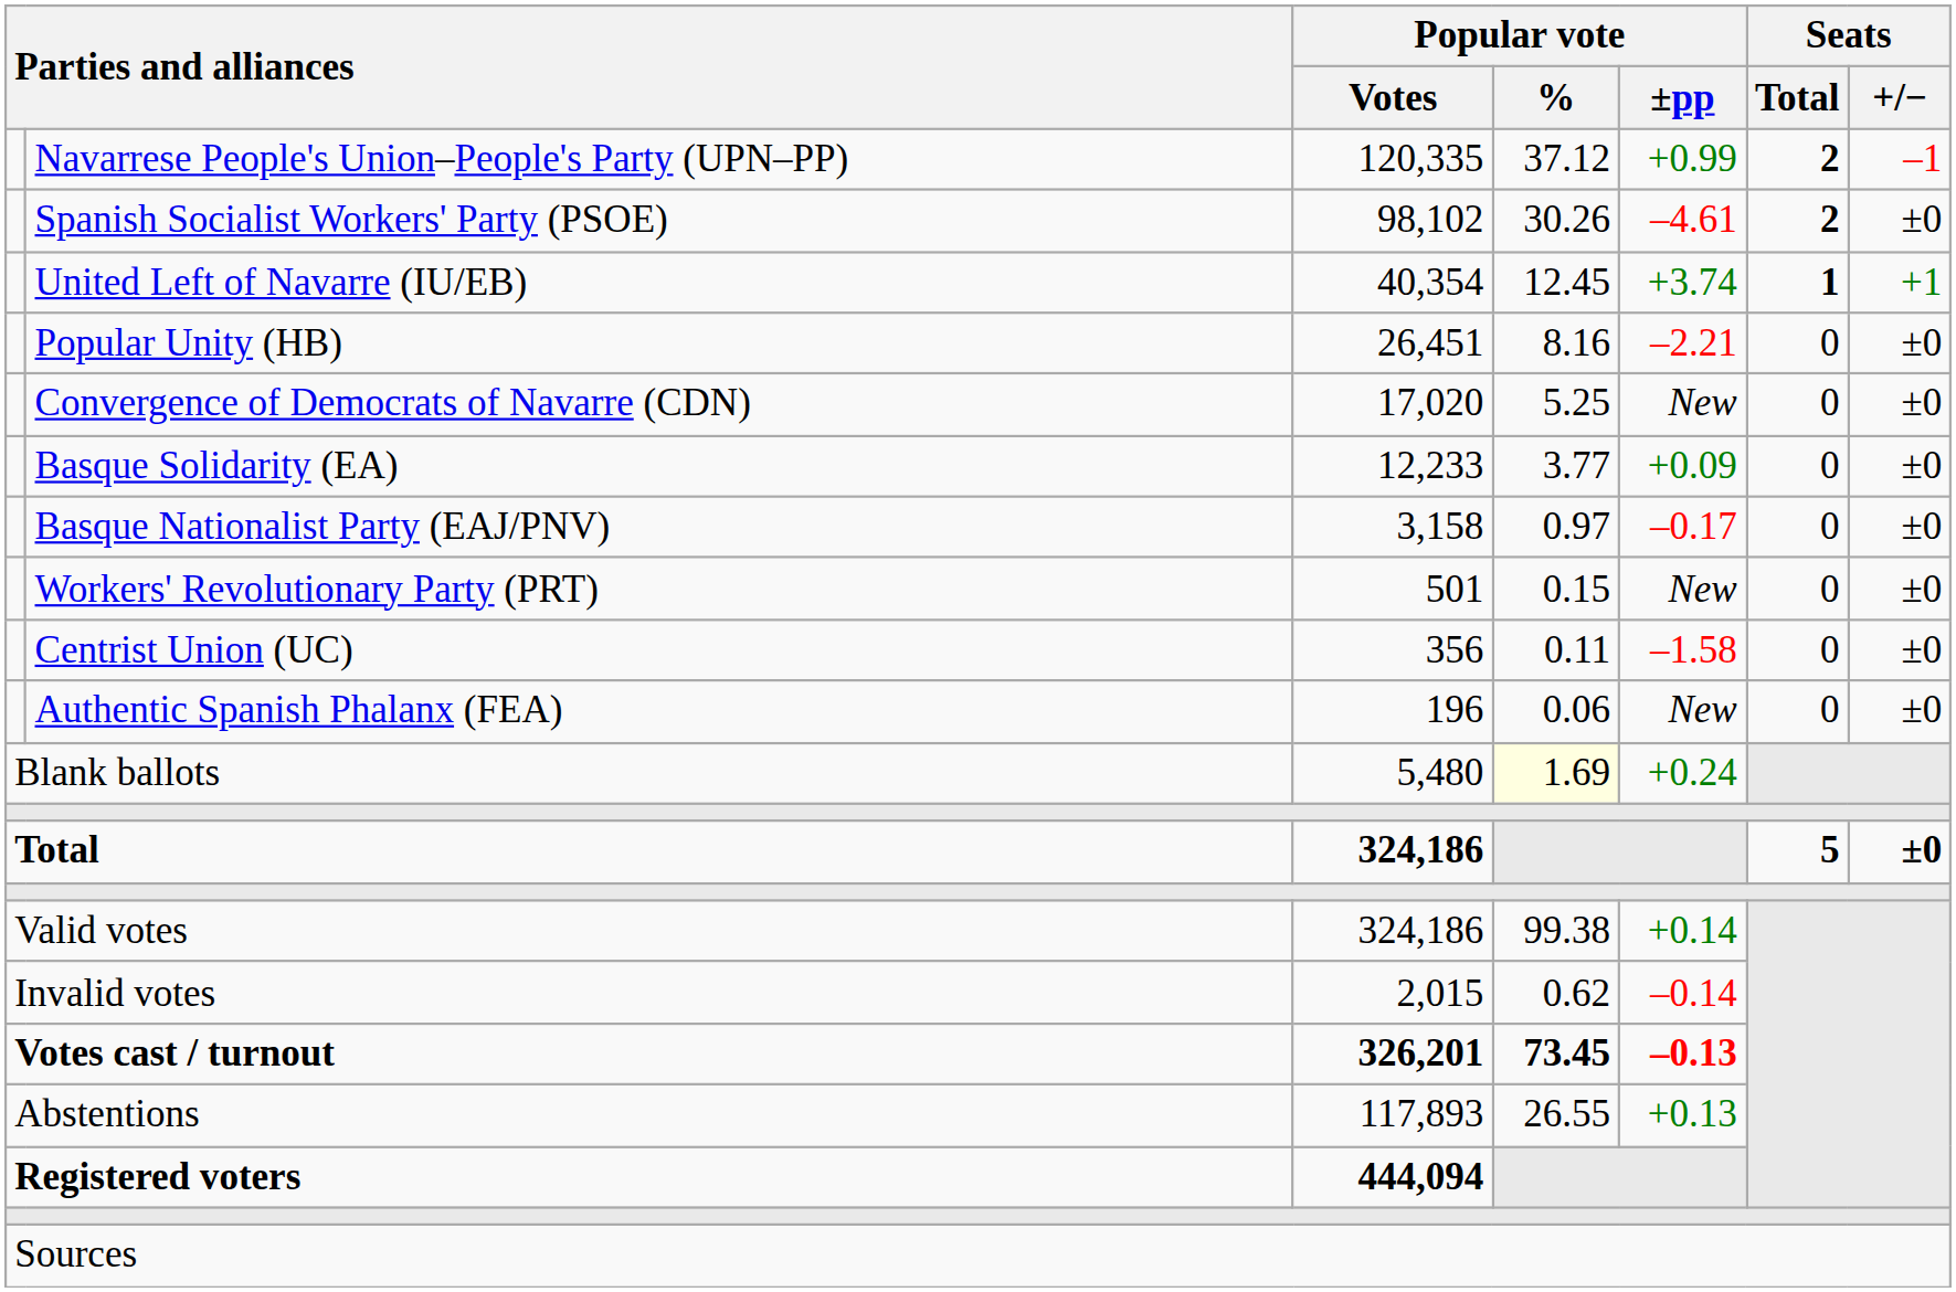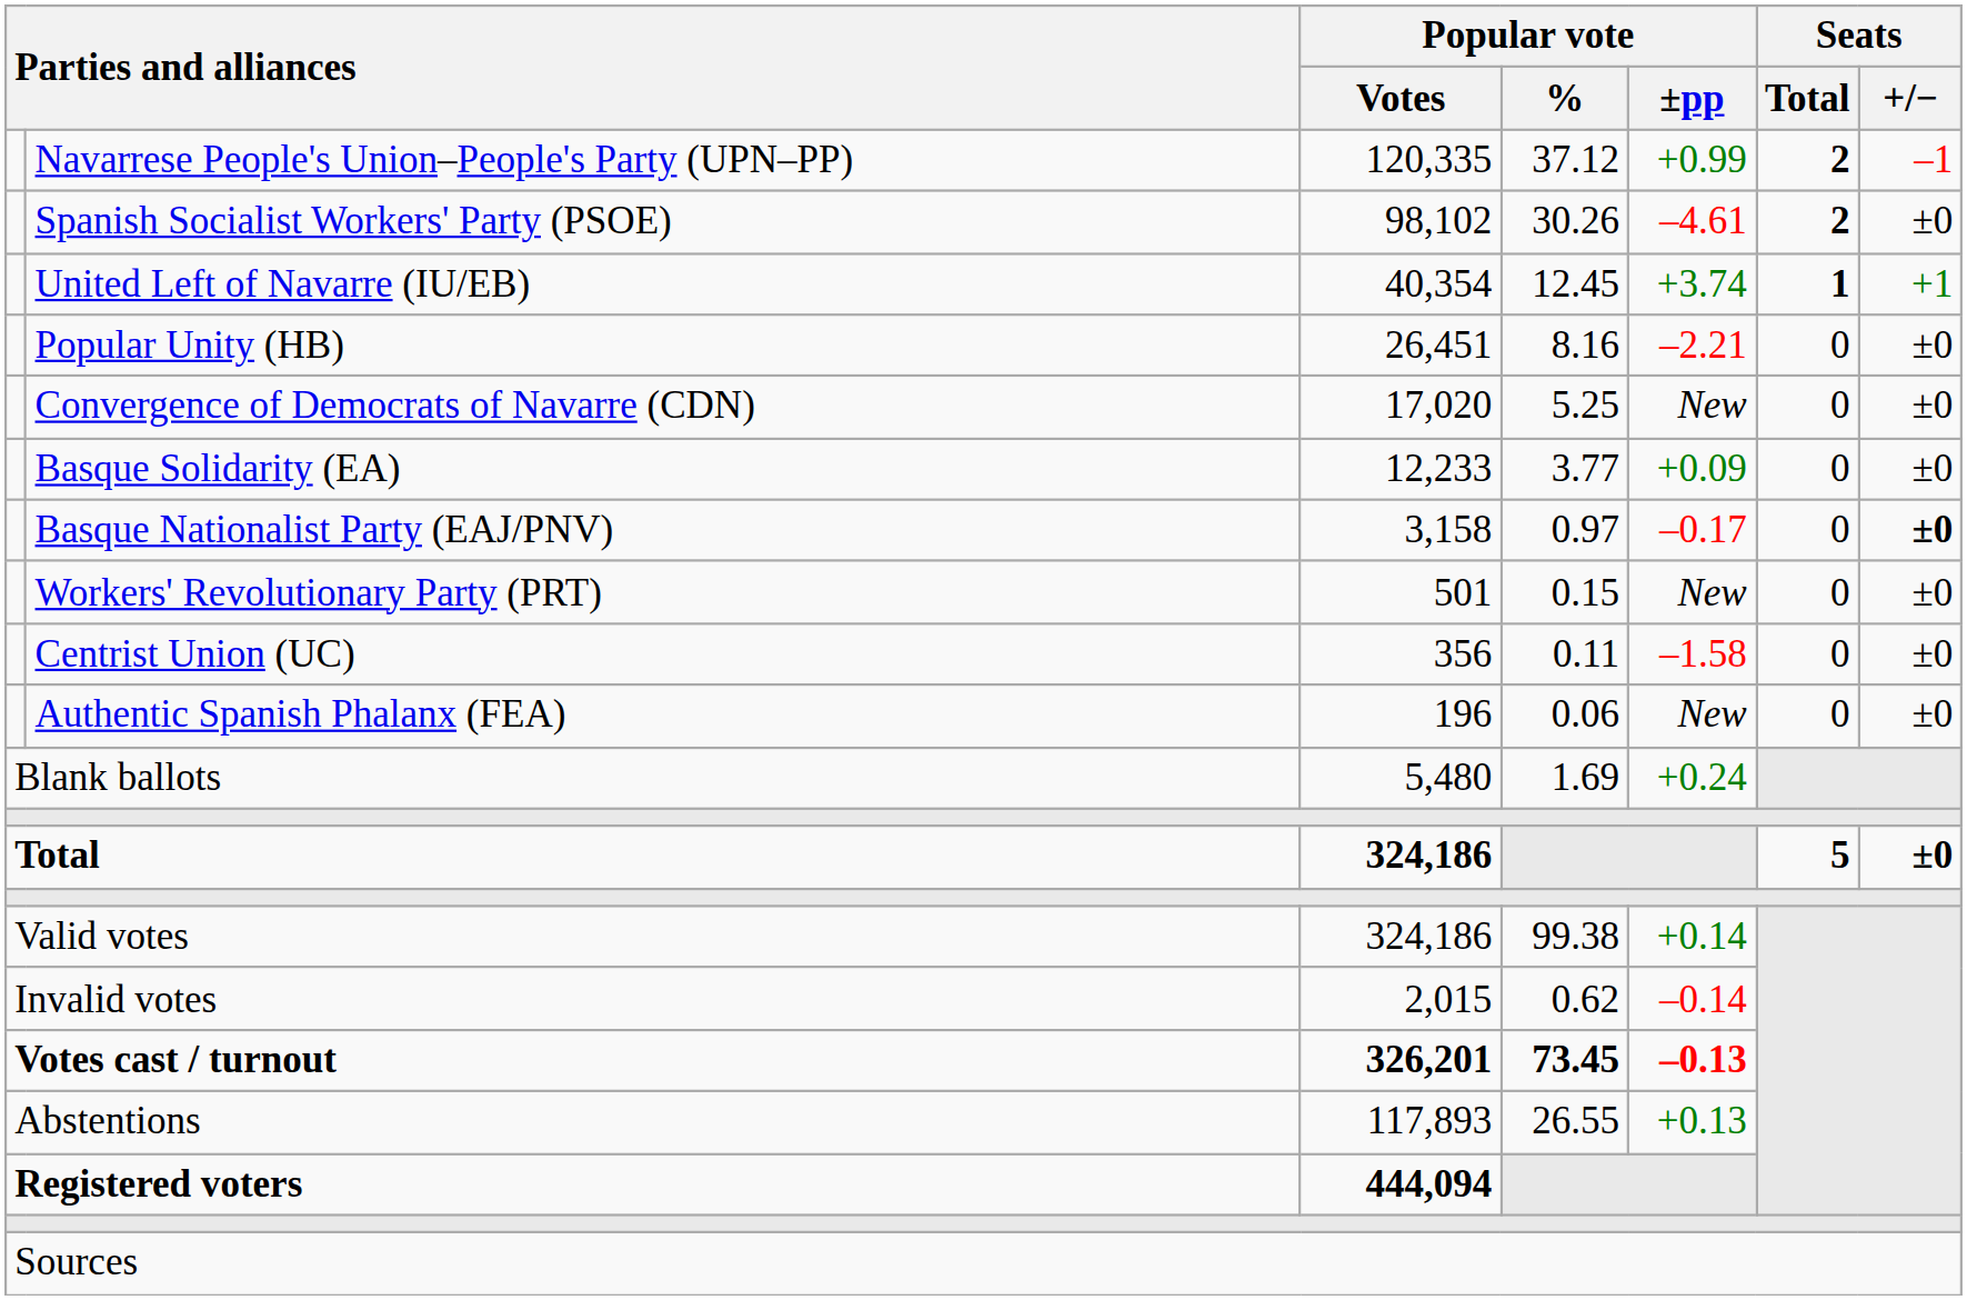Basque Nationalist Party (EAJ/PNV) | Seats / +/−: normal -> bold
Blank ballots | Popular vote / %: lightyellow background -> no background
